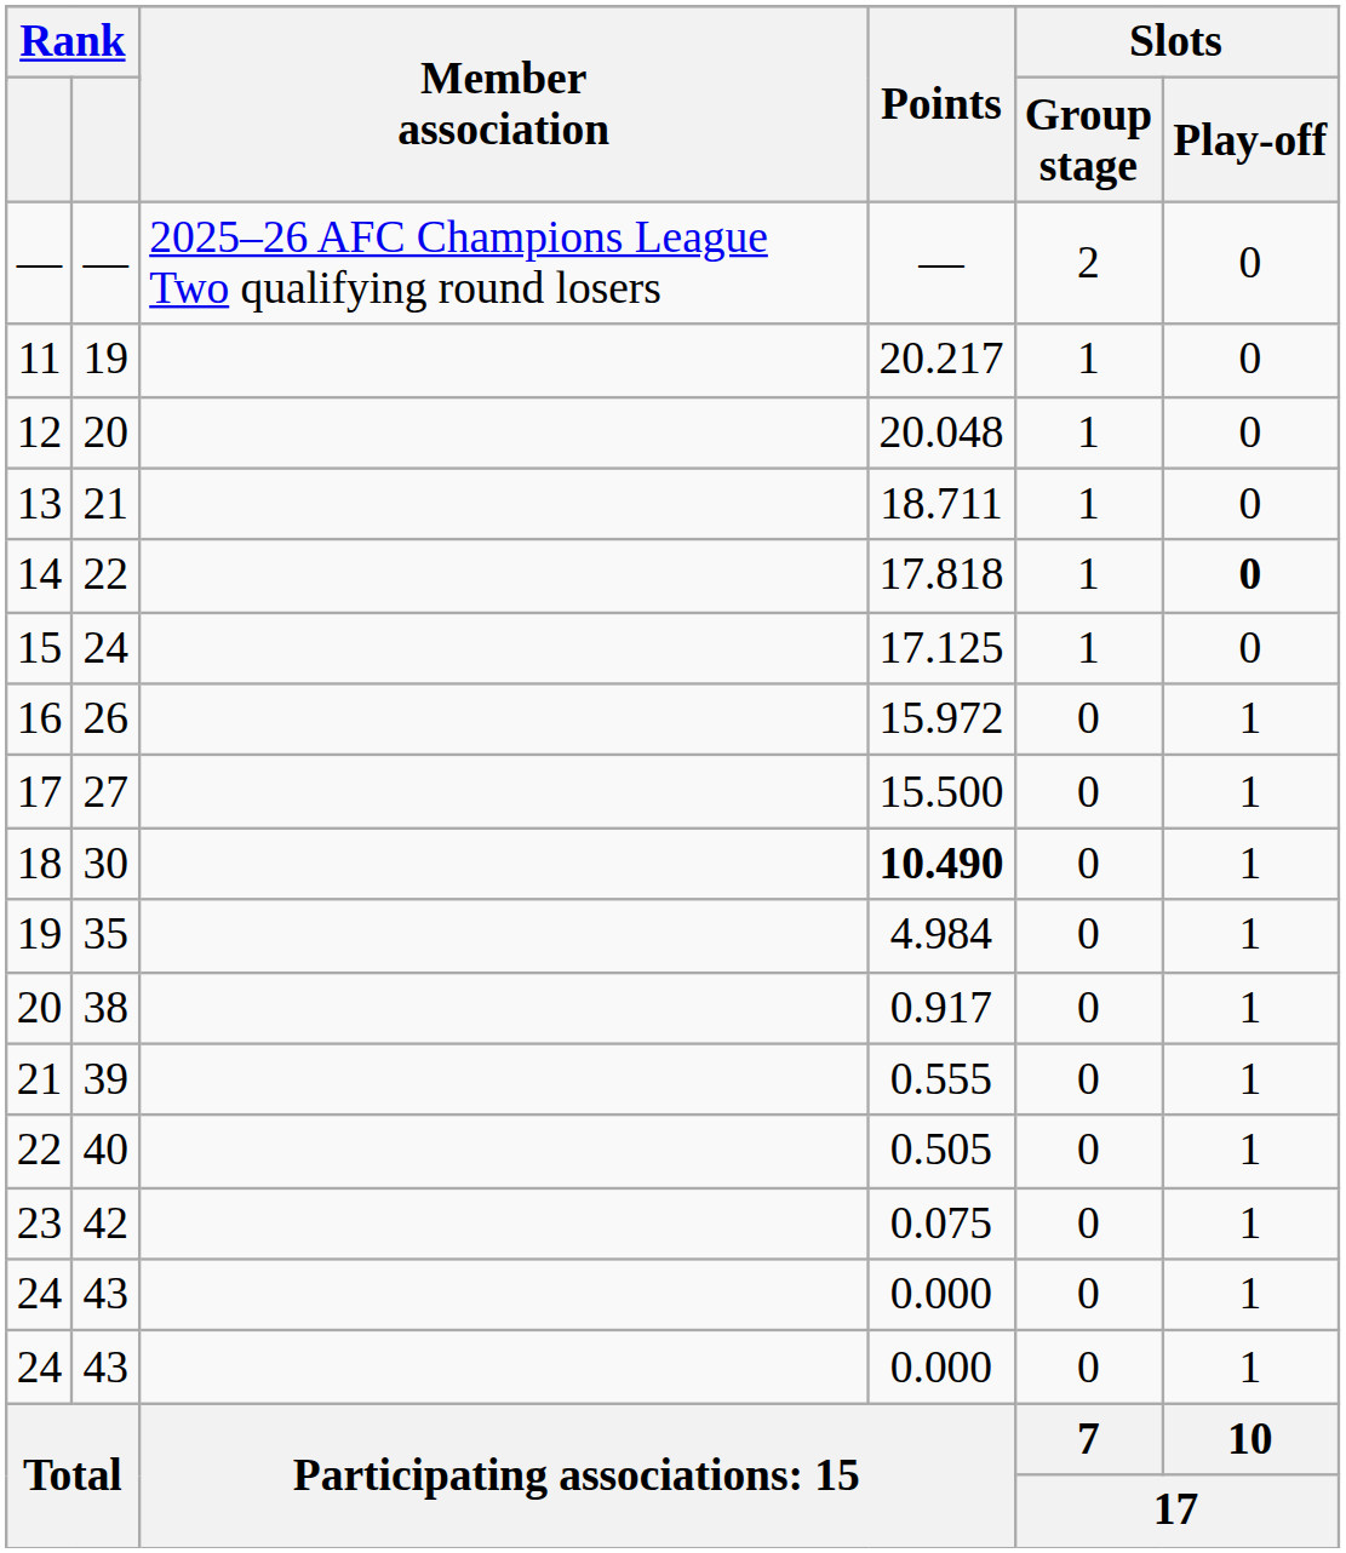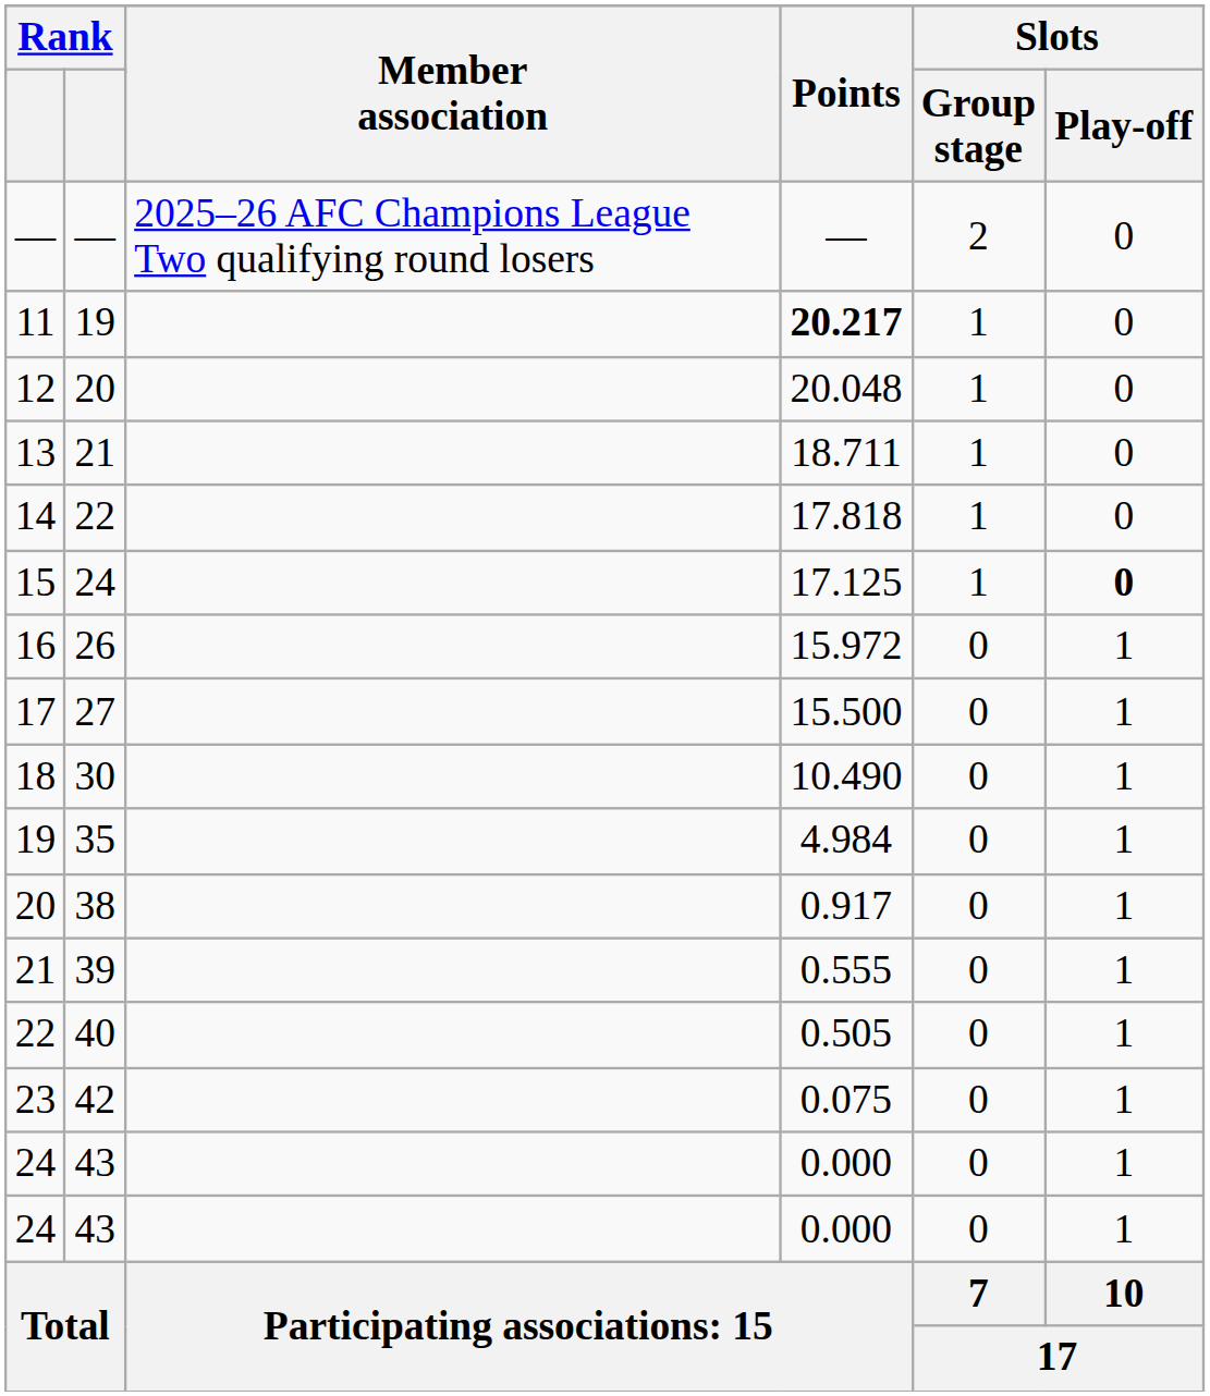11 | Points: normal -> bold
14 | Slots / Play-off: bold -> normal
15 | Slots / Play-off: normal -> bold
18 | Points: bold -> normal
